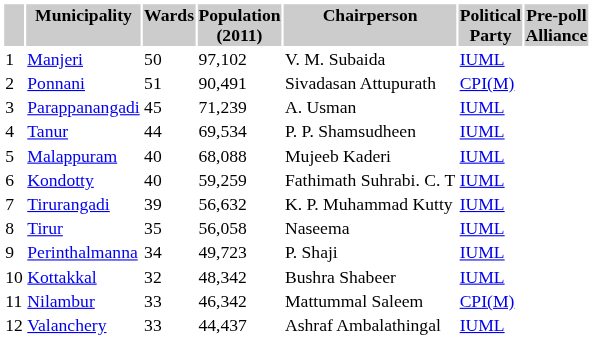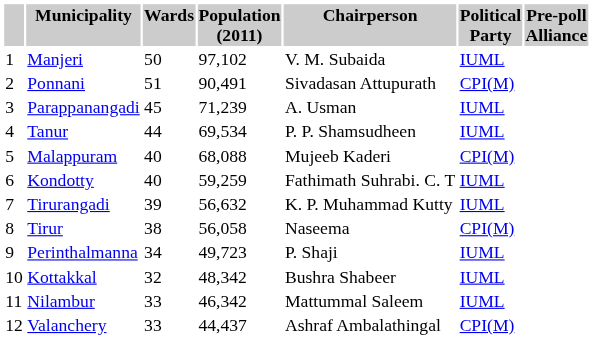Malappuram | Political Party: IUML -> CPI(M)
Tirur | Wards: 35 -> 38
Tirur | Political Party: IUML -> CPI(M)
Nilambur | Political Party: CPI(M) -> IUML
Valanchery | Political Party: IUML -> CPI(M)
